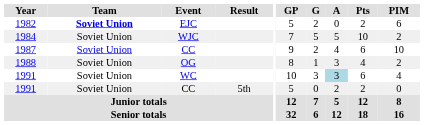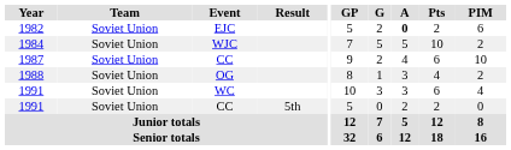1982 | Team: bold -> normal
1982 | A: normal -> bold
1991 / WC | A: lightblue background -> no background
